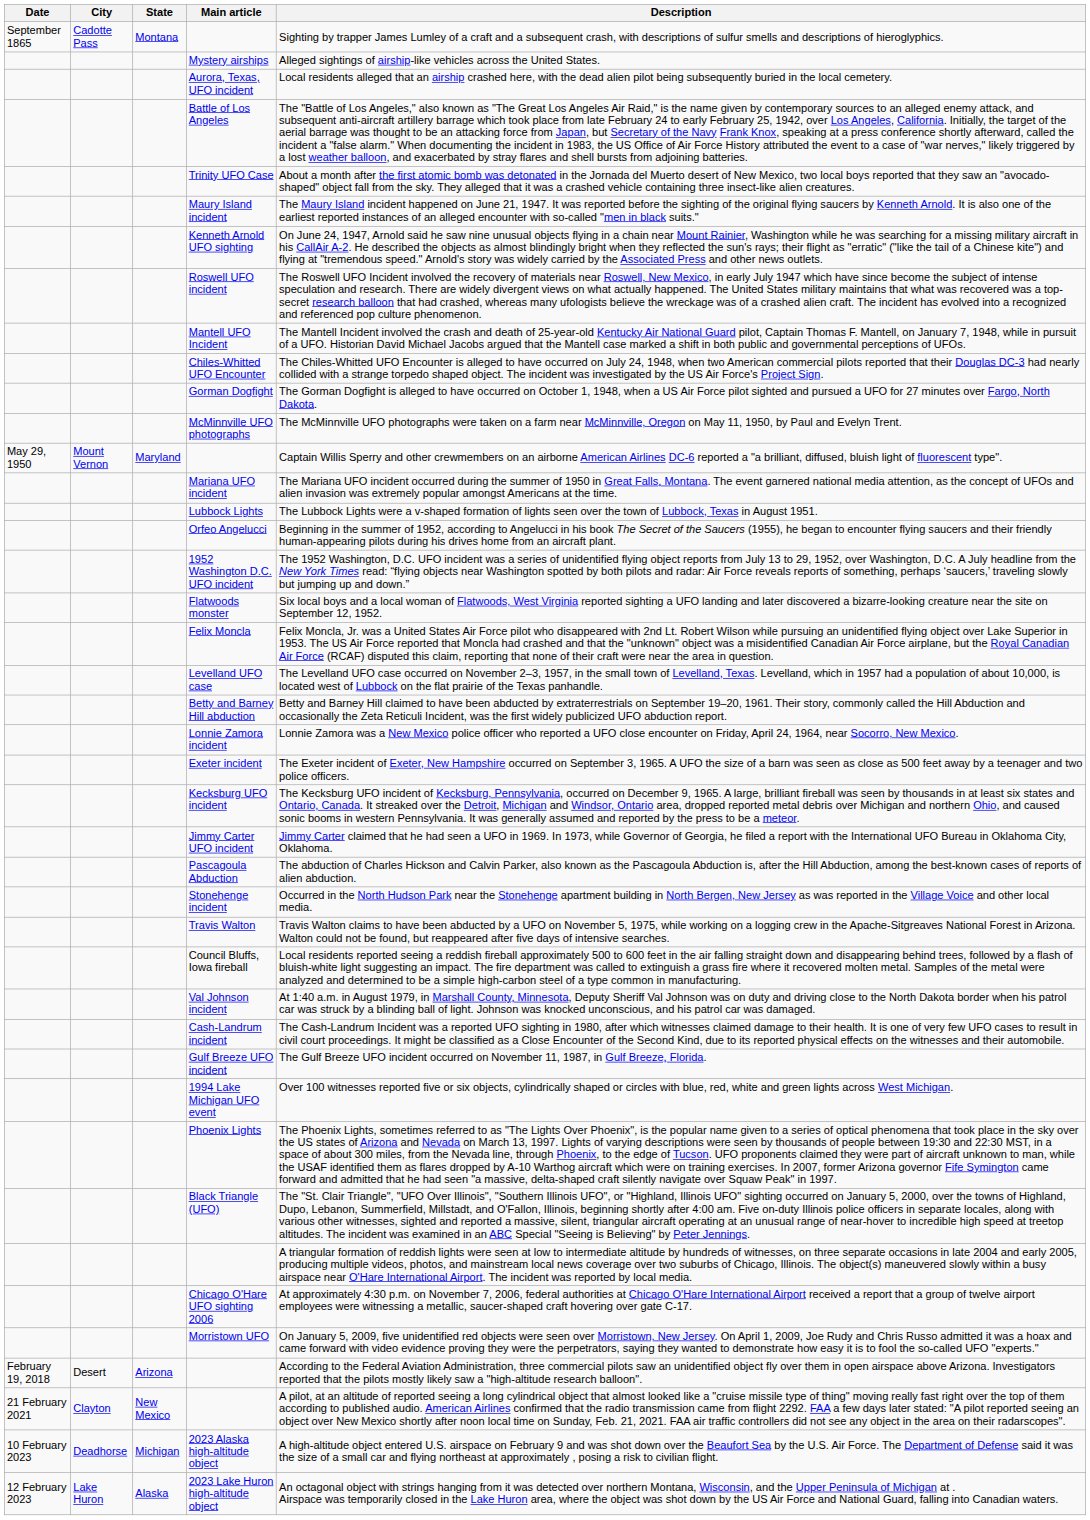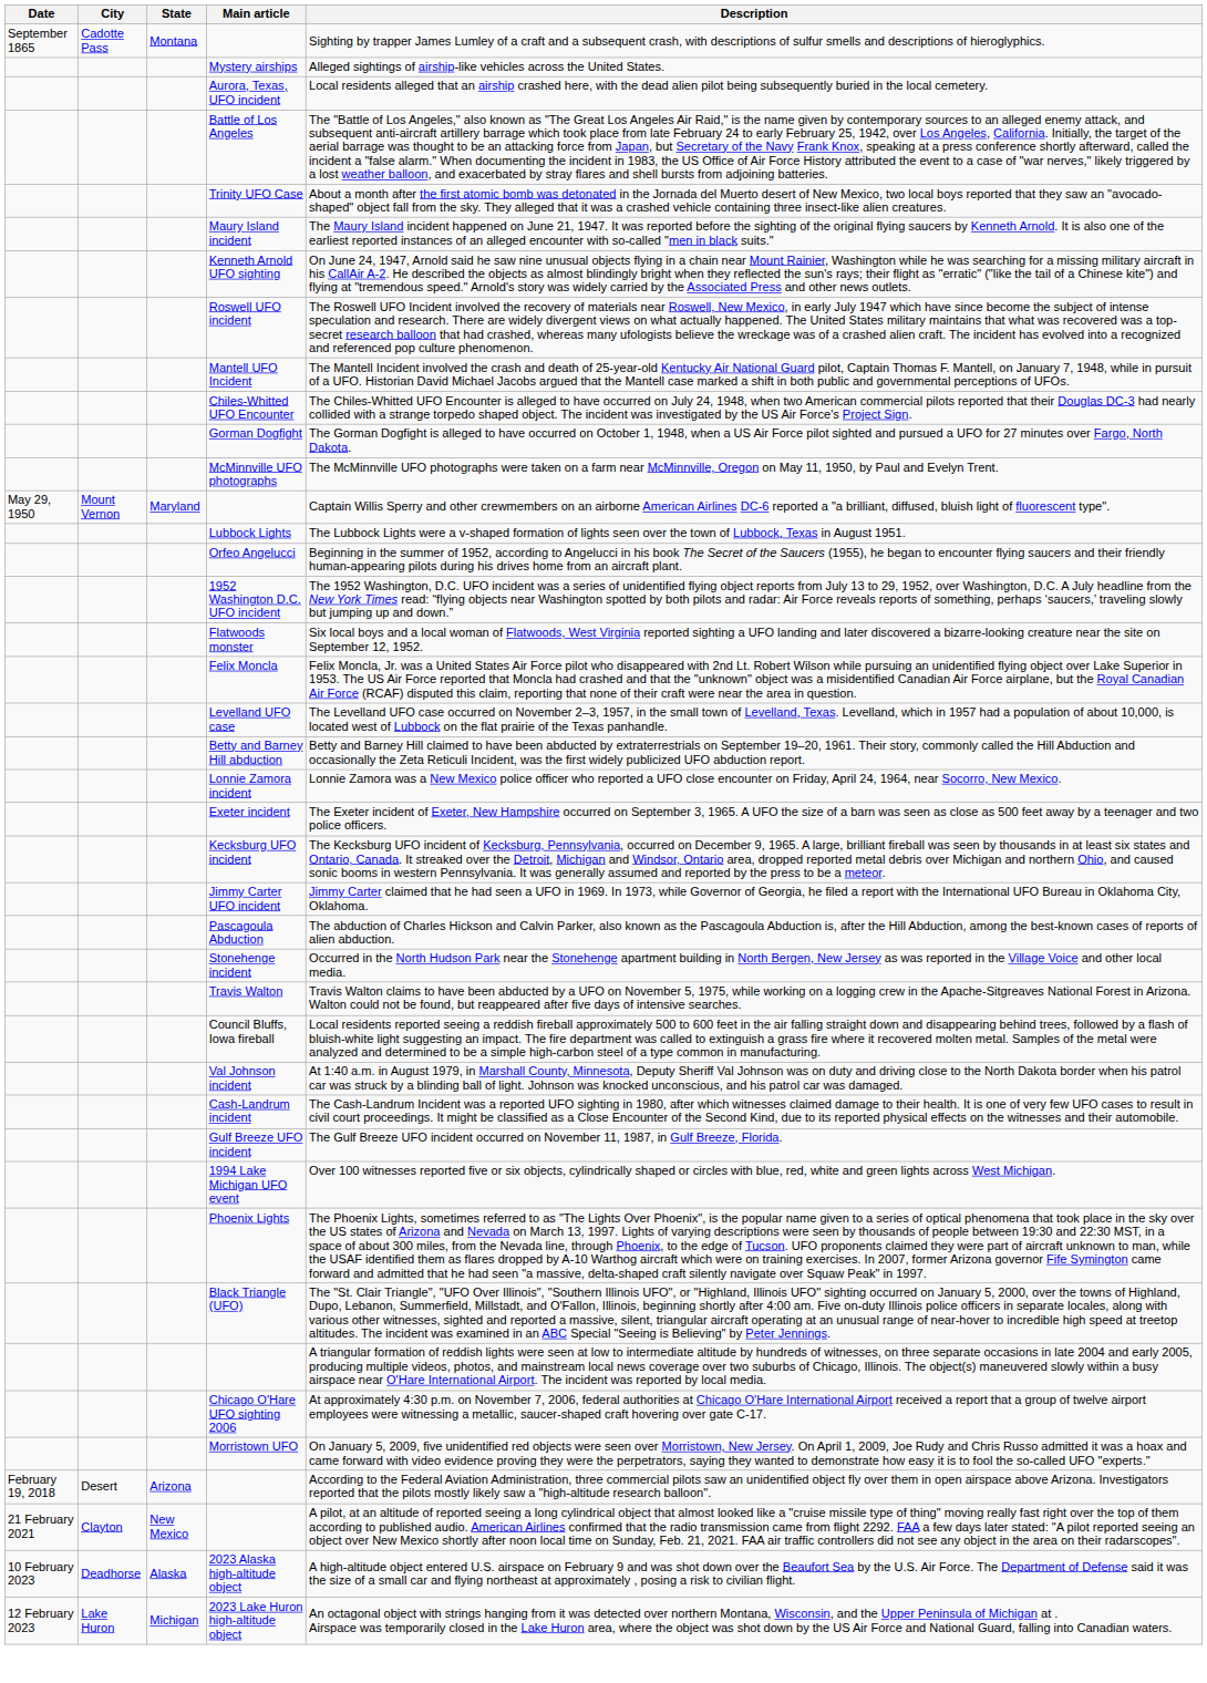- row: Mariana UFO incident | The Mariana UFO incident occurred during the summer of 1950 in Great Falls, Montana. The event garnered national media attention, as the concept of UFOs and alien invasion was extremely popular amongst Americans at the time.
2023 Alaska high-altitude object | State: Michigan -> Alaska
2023 Lake Huron high-altitude object | State: Alaska -> Michigan
